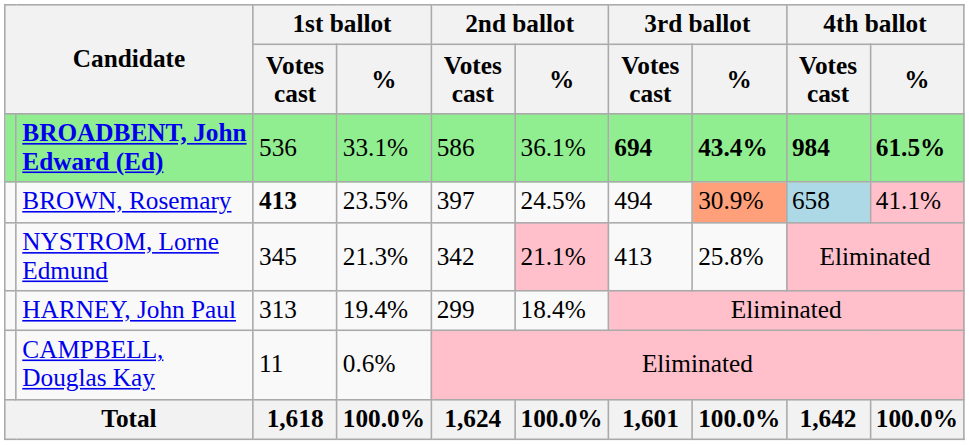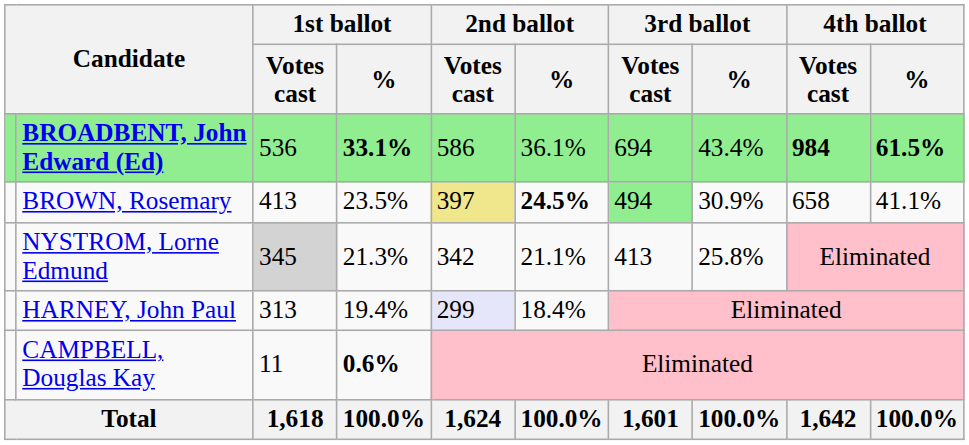BROADBENT, John Edward (Ed) | 1st ballot / %: normal -> bold
BROADBENT, John Edward (Ed) | 3rd ballot / Votes cast: bold -> normal
BROADBENT, John Edward (Ed) | 3rd ballot / %: bold -> normal
BROWN, Rosemary | 1st ballot / Votes cast: bold -> normal
BROWN, Rosemary | 2nd ballot / Votes cast: no background -> khaki background
BROWN, Rosemary | 2nd ballot / %: normal -> bold
BROWN, Rosemary | 3rd ballot / Votes cast: no background -> lightgreen background
BROWN, Rosemary | 3rd ballot / %: lightsalmon background -> no background
BROWN, Rosemary | 4th ballot / Votes cast: lightblue background -> no background
BROWN, Rosemary | 4th ballot / %: pink background -> no background
NYSTROM, Lorne Edmund | 1st ballot / Votes cast: no background -> lightgrey background
NYSTROM, Lorne Edmund | 2nd ballot / %: pink background -> no background
HARNEY, John Paul | 2nd ballot / Votes cast: no background -> lavender background
CAMPBELL, Douglas Kay | 1st ballot / %: normal -> bold
